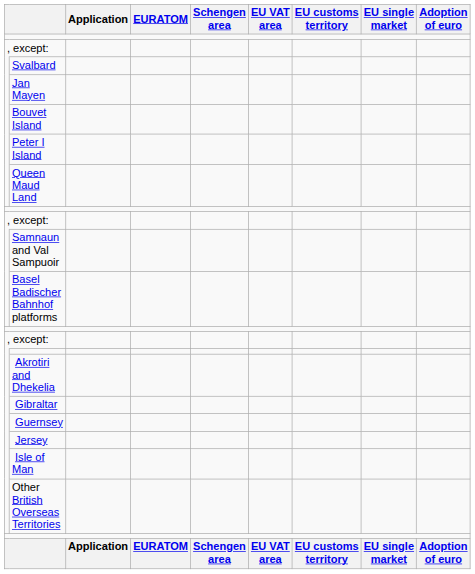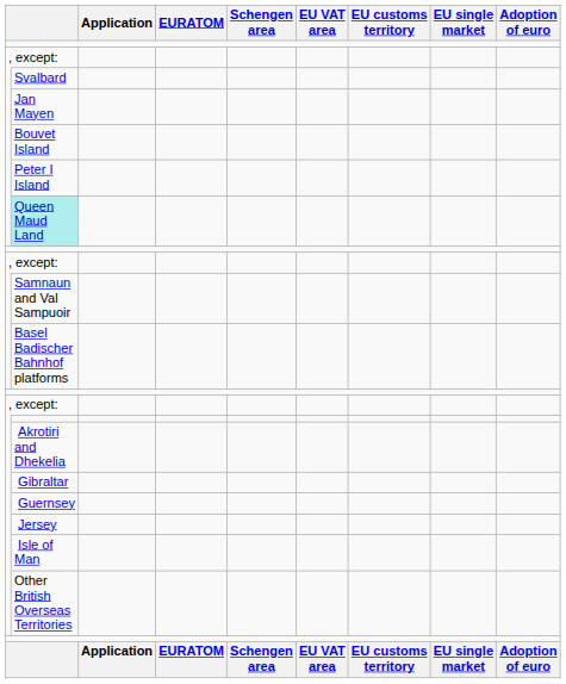Queen Maud Land | column 2: no background -> paleturquoise background
